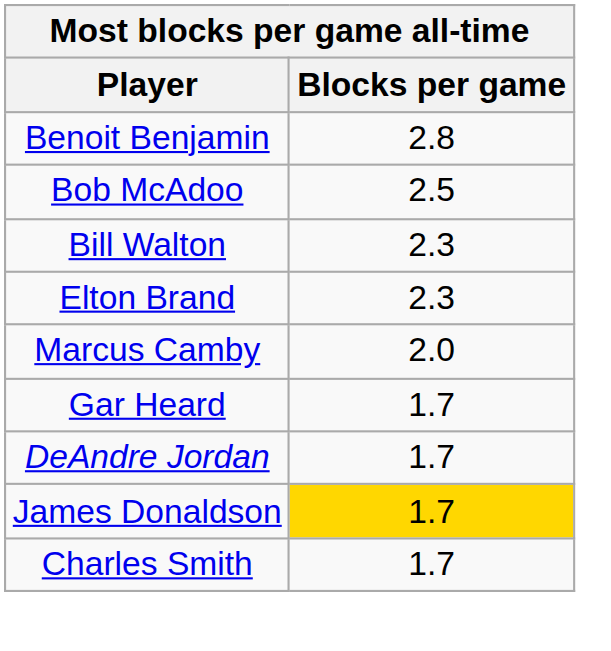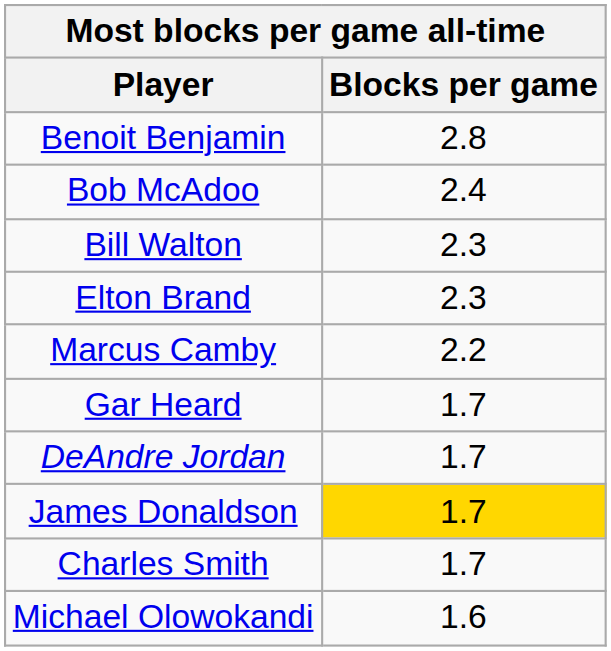Bob McAdoo | Blocks per game: 2.5 -> 2.4
Marcus Camby | Blocks per game: 2.0 -> 2.2
+ row: Michael Olowokandi | 1.6
